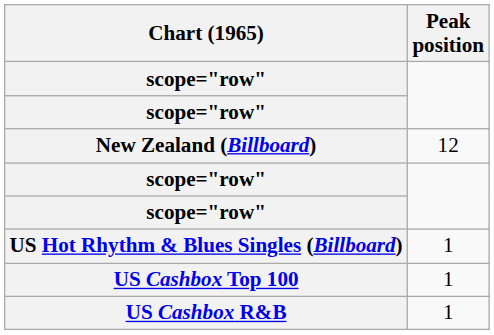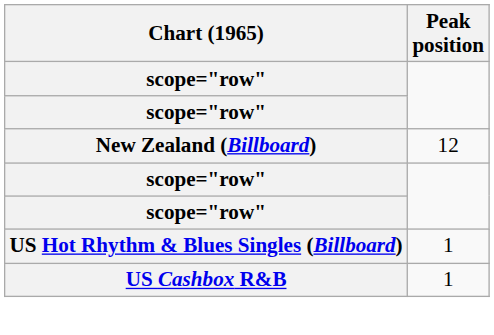- row: US Cashbox Top 100 | 1
